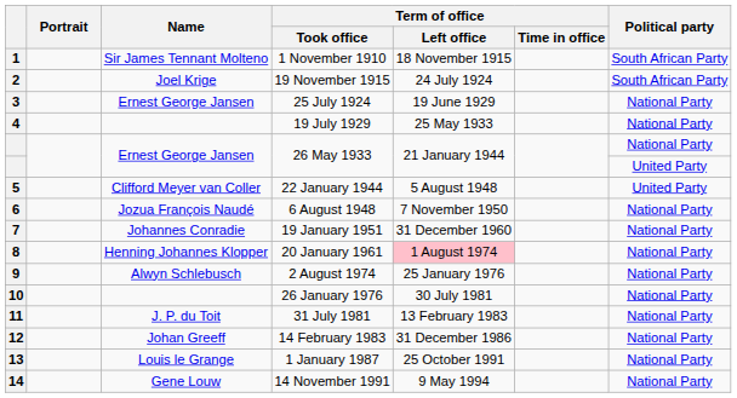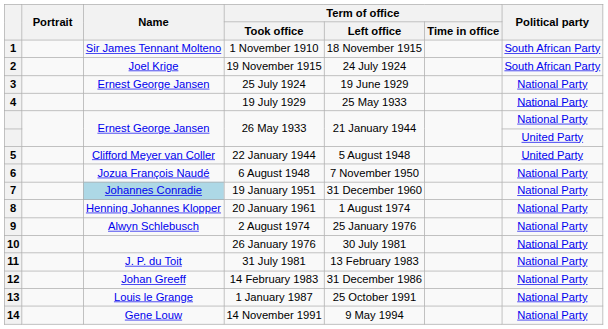7 | Name: no background -> lightblue background
8 | Term of office / Left office: pink background -> no background
